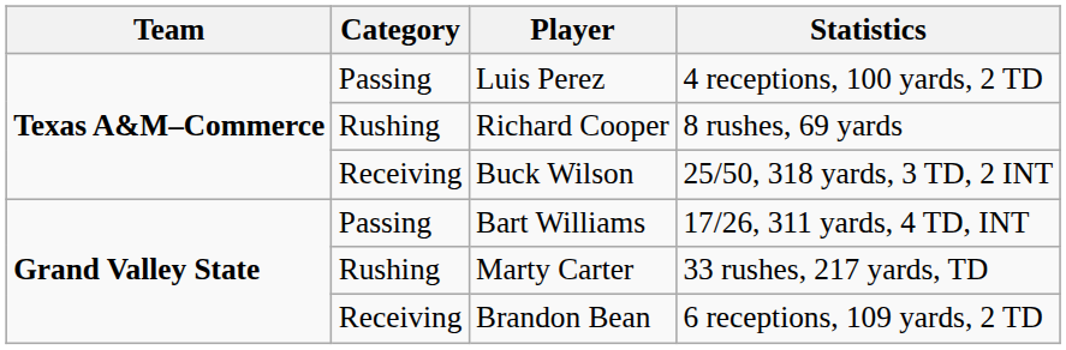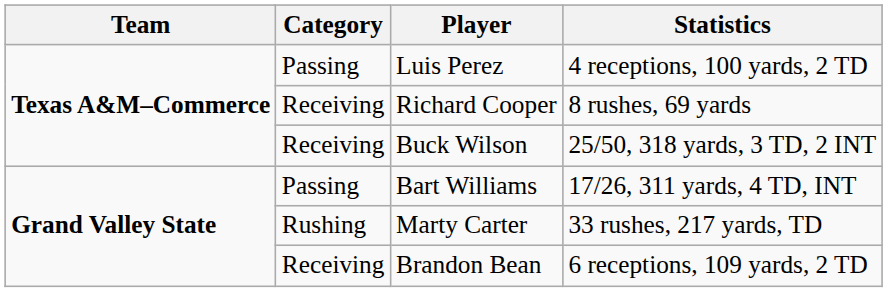Richard Cooper | Category: Rushing -> Receiving
